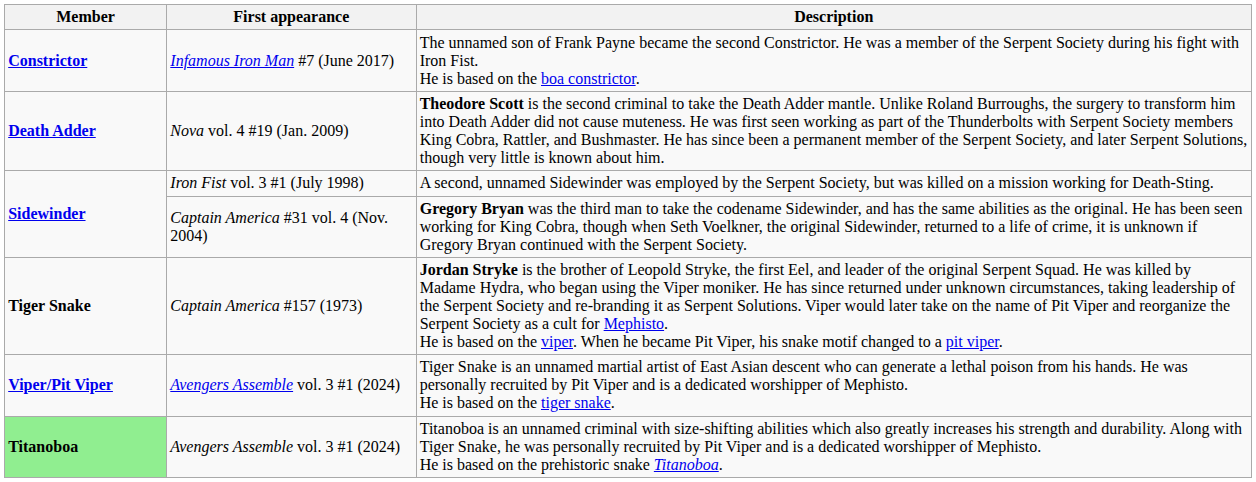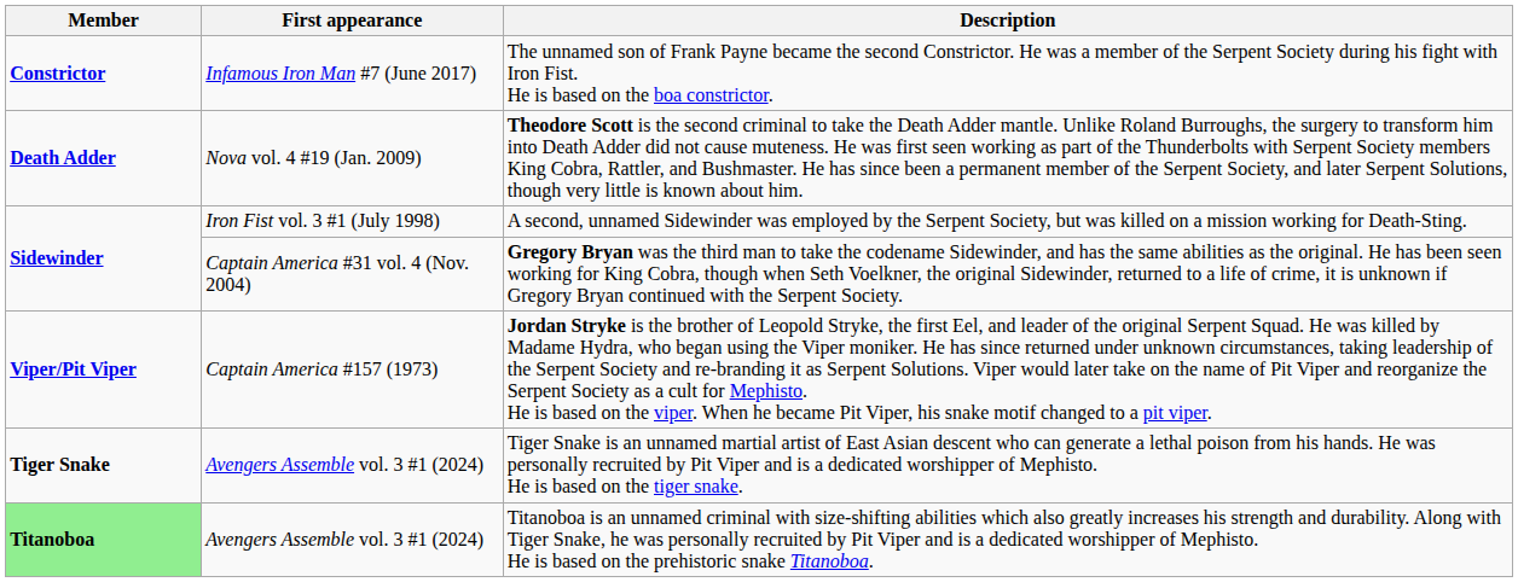row 6 | Member: Tiger Snake -> Viper/Pit Viper
row 7 | Member: Viper/Pit Viper -> Tiger Snake
